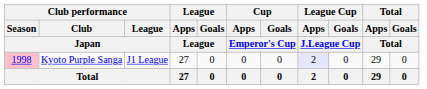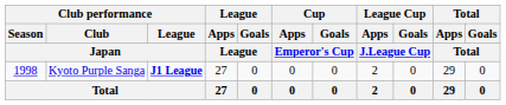Kyoto Purple Sanga | Club performance / Season / Japan: pink background -> no background
Kyoto Purple Sanga | Club performance / League / Japan: normal -> bold
Kyoto Purple Sanga | League Cup / Apps / J.League Cup: lavender background -> no background
